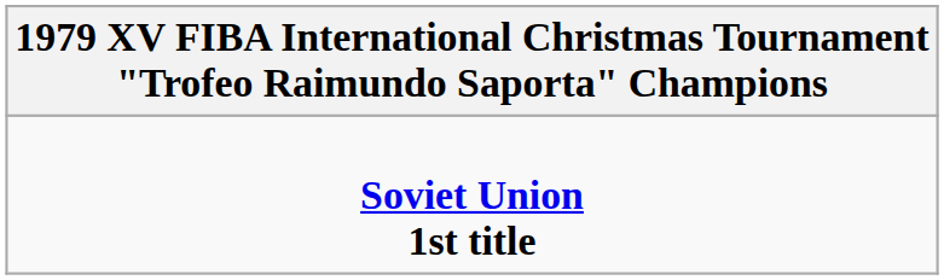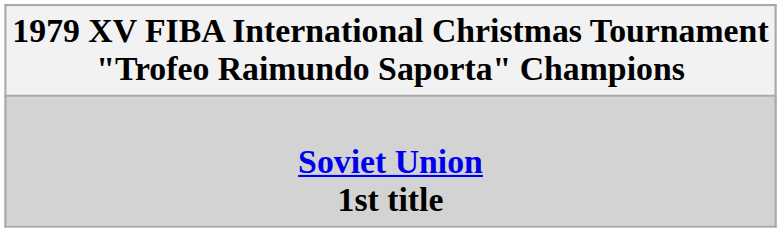row 2 | column 1: no background -> lightgrey background
